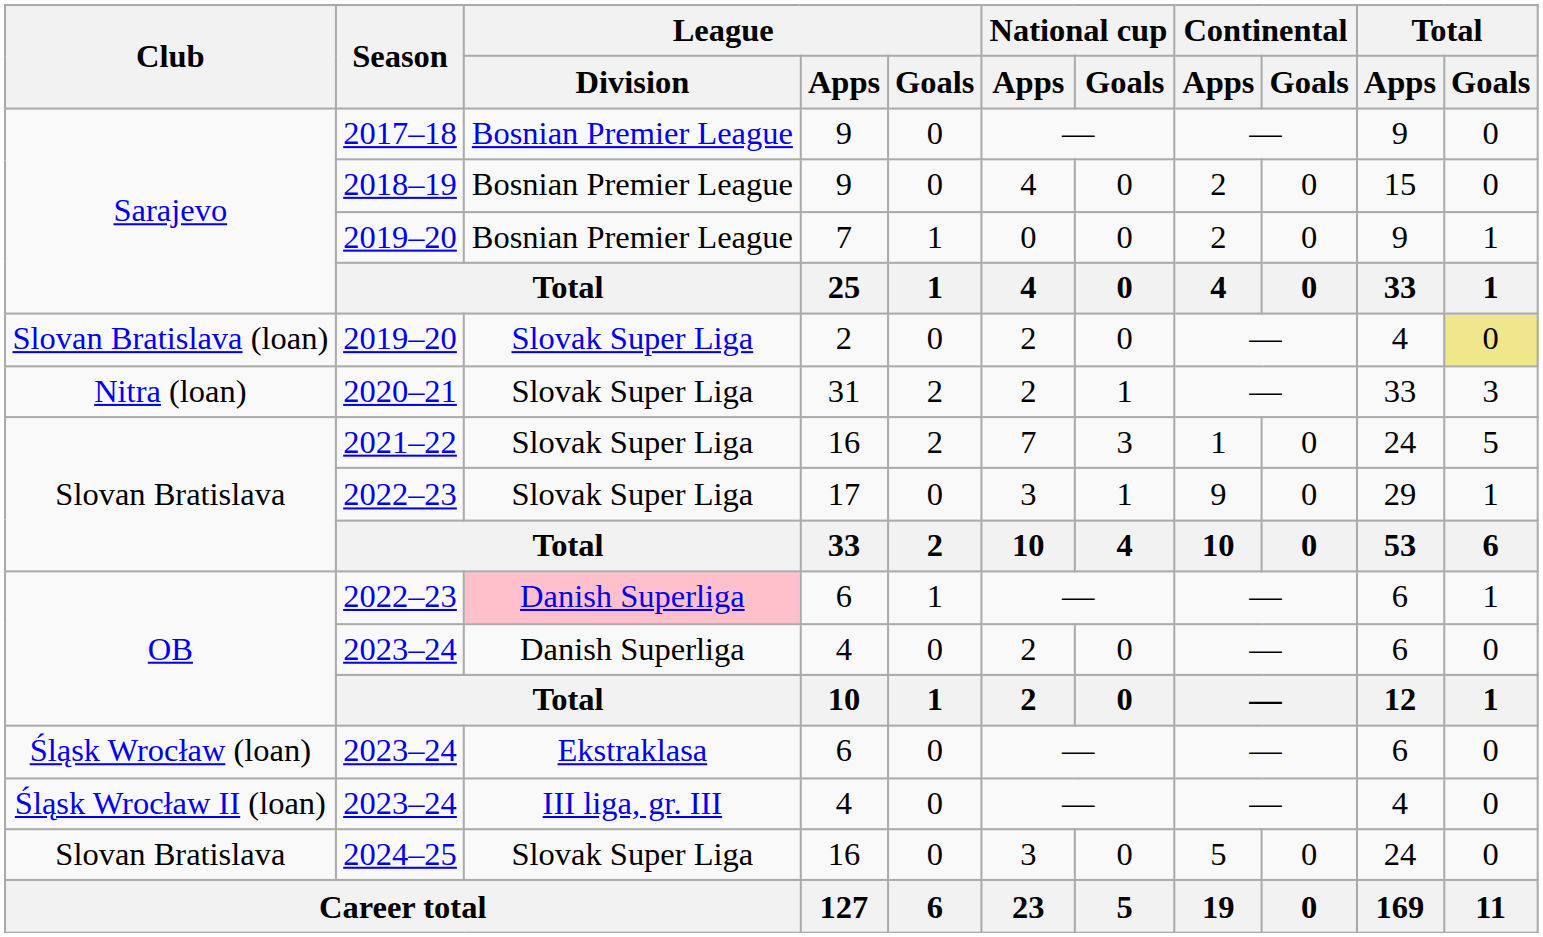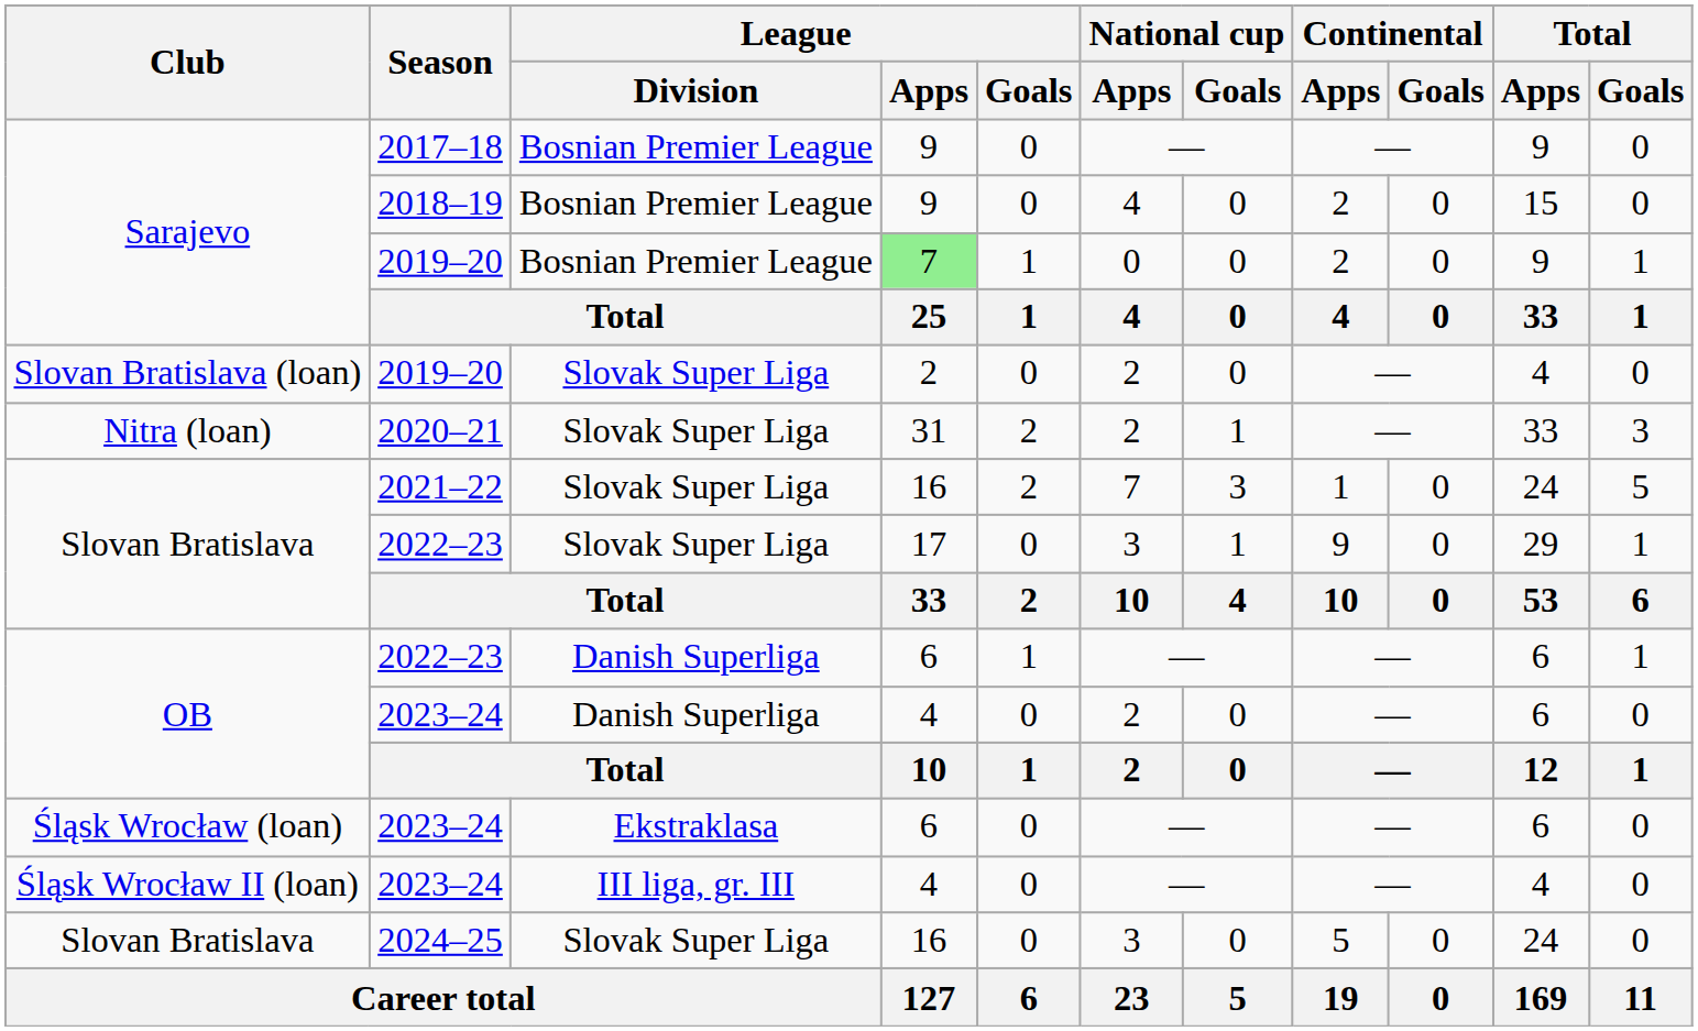Sarajevo / 2019–20 | League / Apps: no background -> lightgreen background
Slovan Bratislava (loan) / 2019–20 | Total / Goals: khaki background -> no background
OB / 2022–23 | League / Division: pink background -> no background
